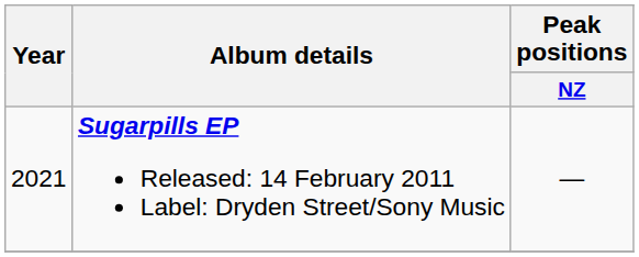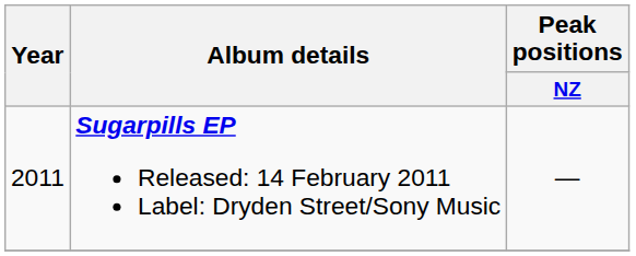row 3 | Year: 2021 -> 2011
